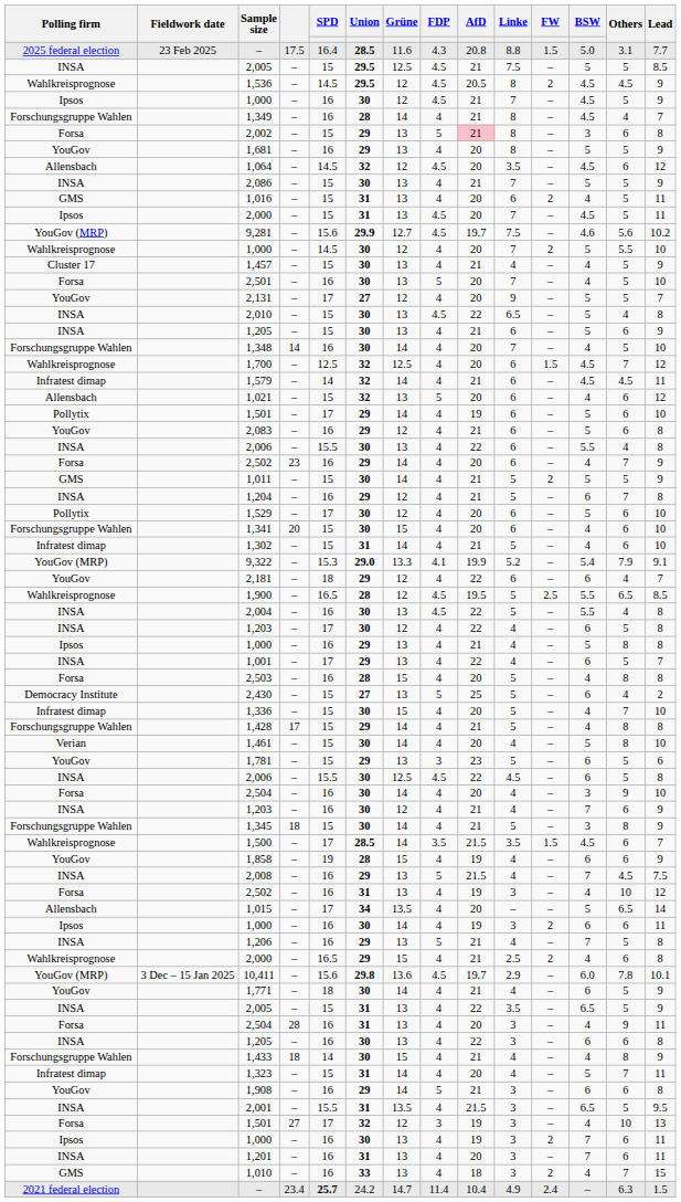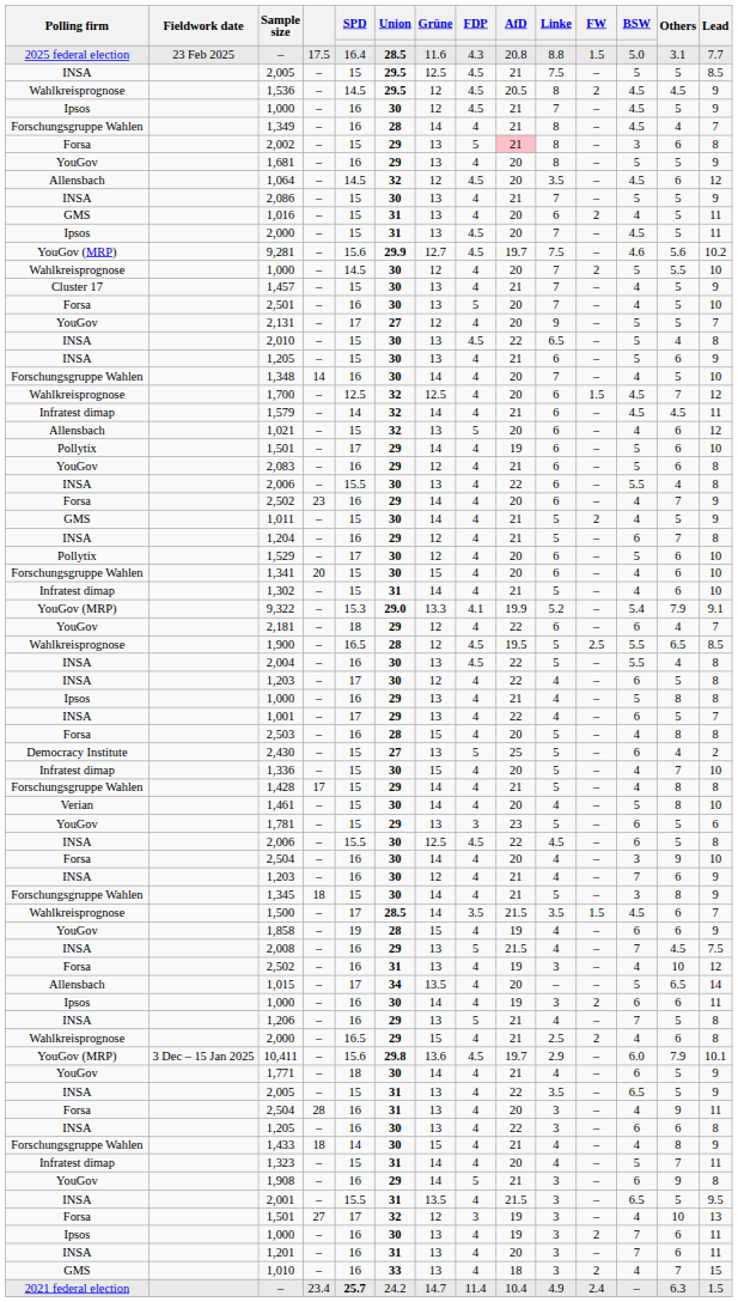1,457 | Linke: 4 -> 7
1,011 | BSW: 5 -> 4
10,411 | Others: 7.8 -> 7.9
1,908 | Others: 6 -> 9
